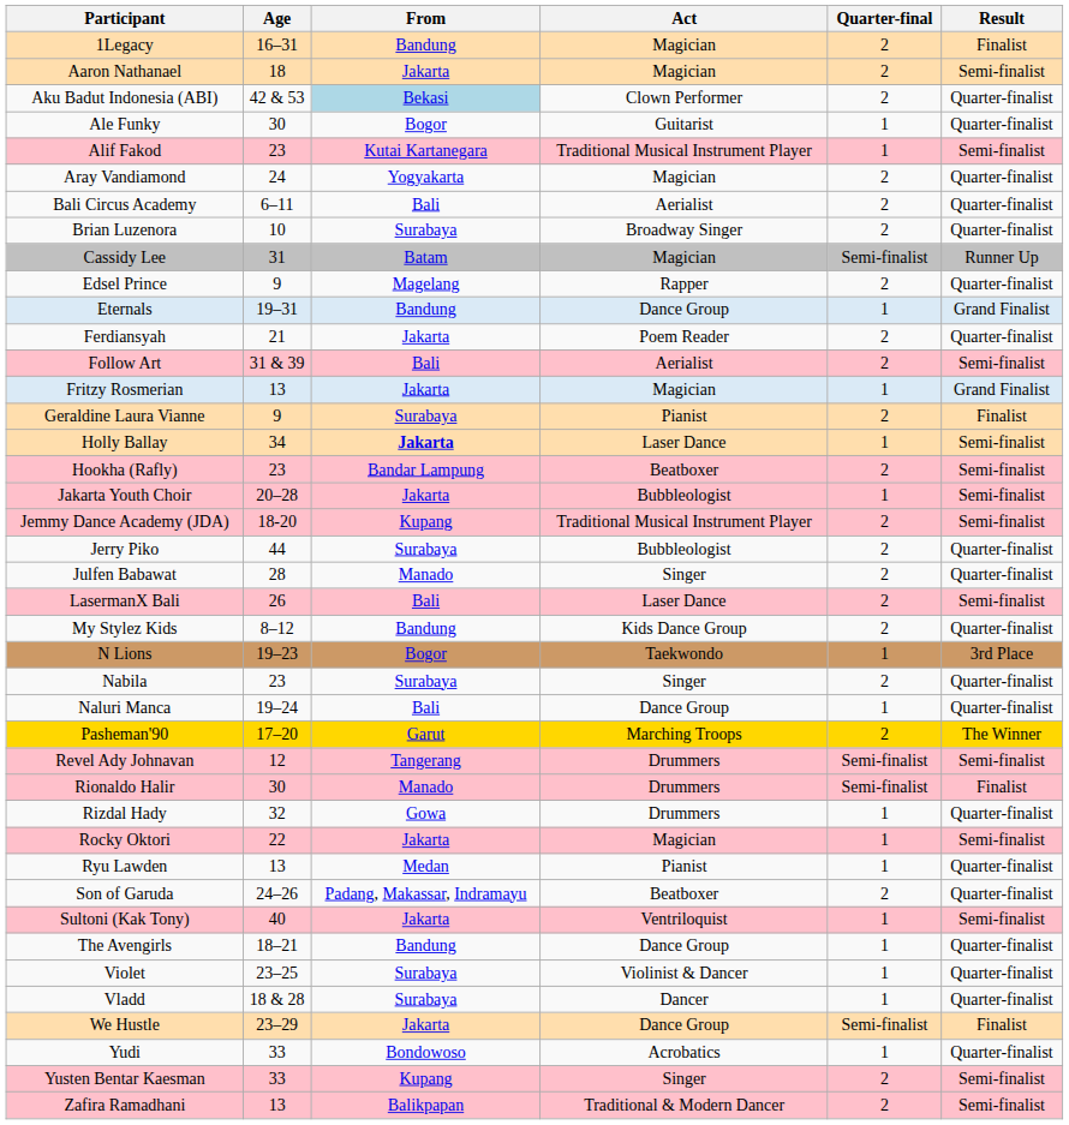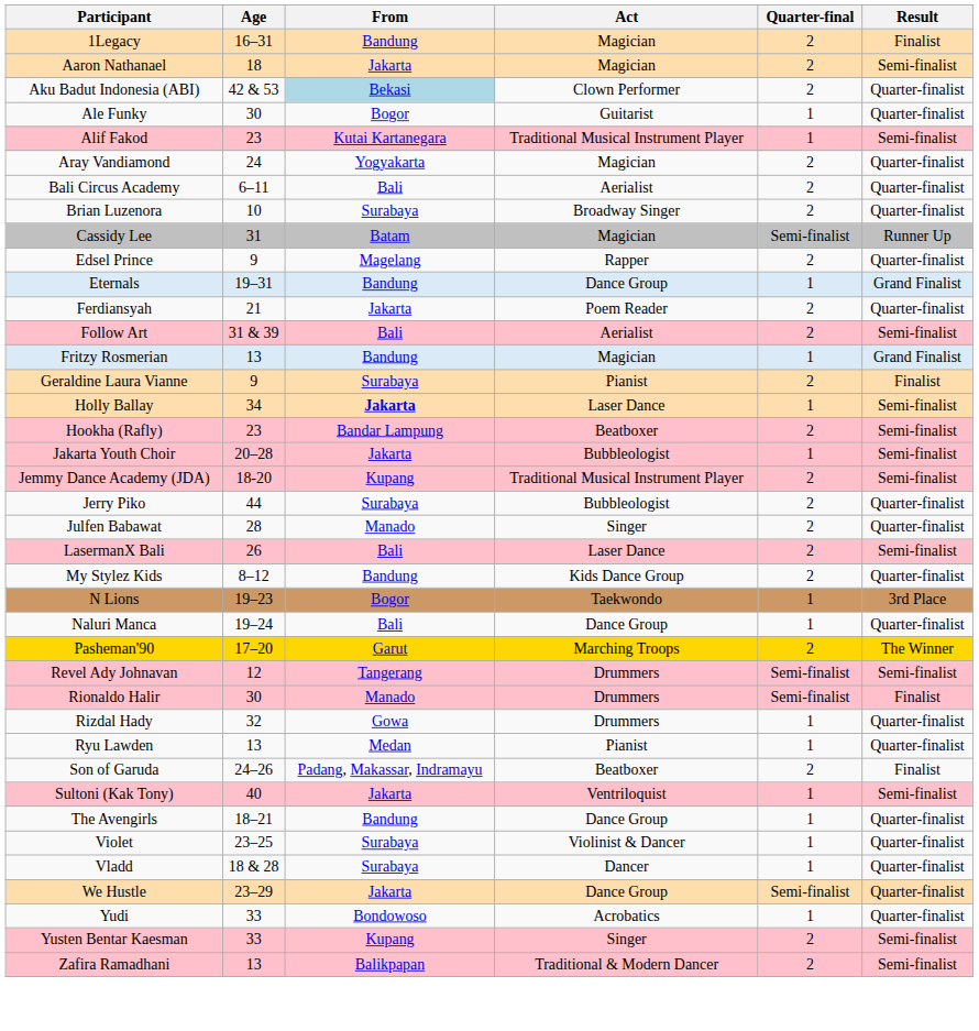Fritzy Rosmerian | From: Jakarta -> Bandung
- row: Nabila | 23 | Surabaya | Singer | 2 | Quarter-finalist
- row: Rocky Oktori | 22 | Jakarta | Magician | 1 | Semi-finalist
Son of Garuda | Result: Quarter-finalist -> Finalist
We Hustle | Result: Finalist -> Quarter-finalist
